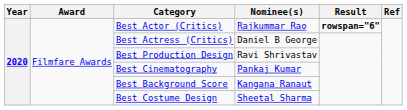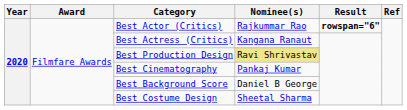Best Actress (Critics) | Nominee(s): Daniel B George -> Kangana Ranaut
Best Production Design | Nominee(s): no background -> khaki background
Best Background Score | Nominee(s): Kangana Ranaut -> Daniel B George
